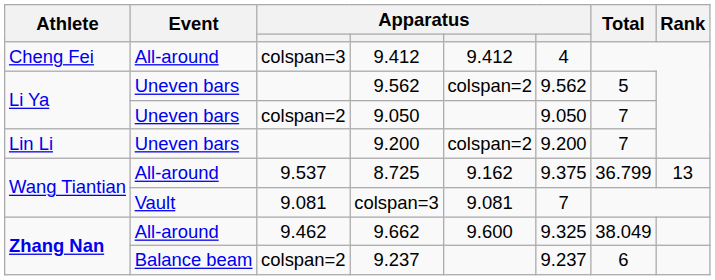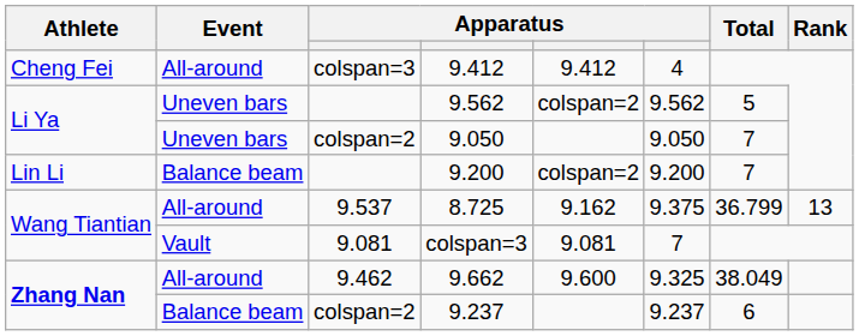row 6 | Event: Uneven bars -> Balance beam
